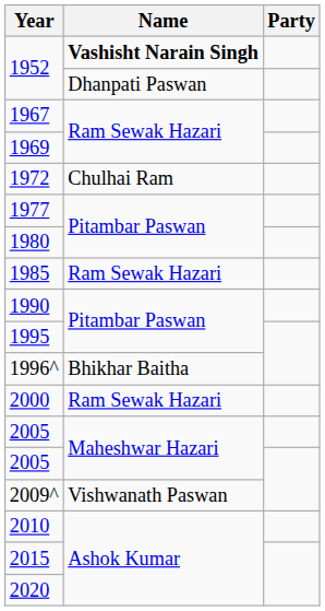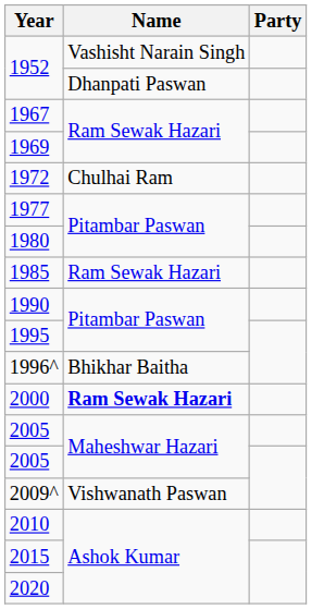1952 / Vashisht Narain Singh | Name: bold -> normal
2000 | Name: normal -> bold
